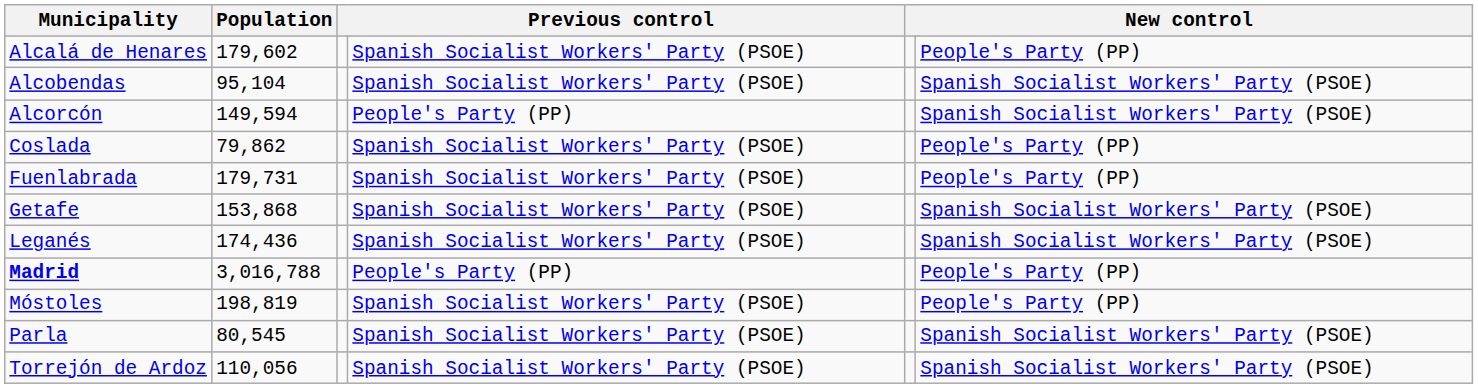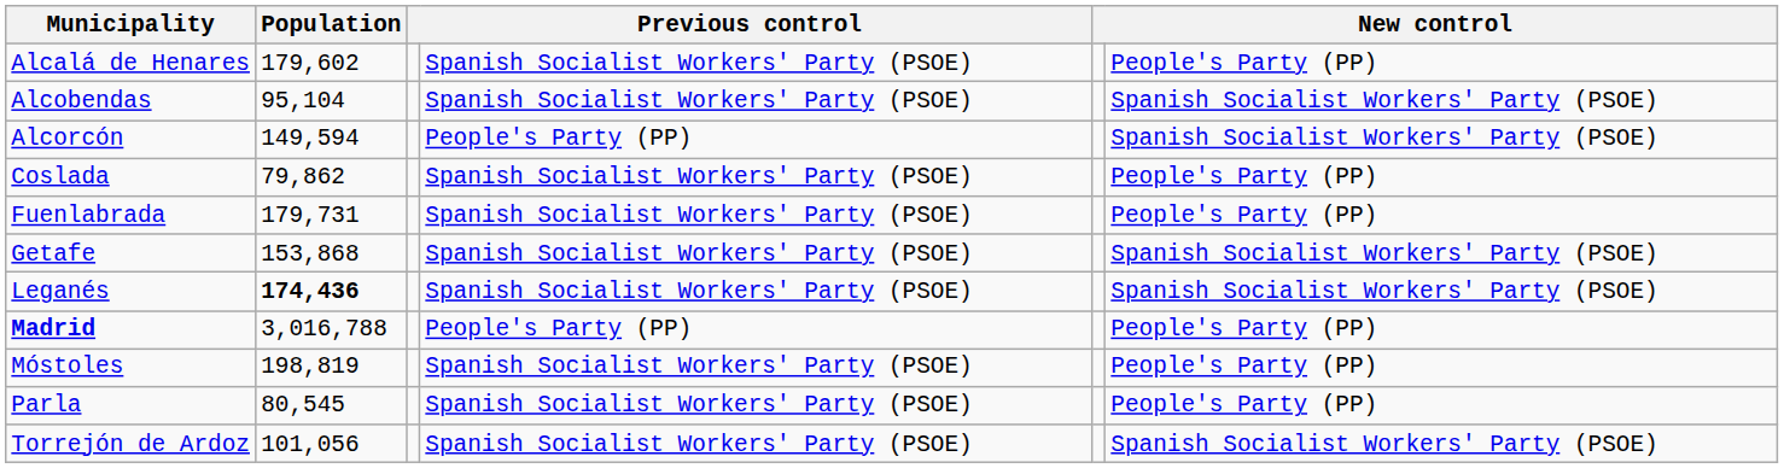Leganés | Population: normal -> bold
Parla | column 6: Spanish Socialist Workers' Party (PSOE) -> People's Party (PP)
Torrejón de Ardoz | Population: 110,056 -> 101,056
